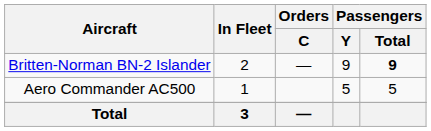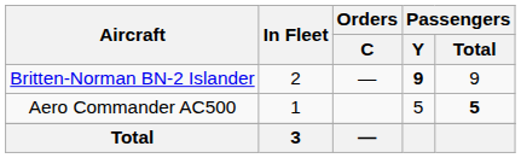Britten-Norman BN-2 Islander | Passengers / Y: normal -> bold
Britten-Norman BN-2 Islander | Passengers / Total: bold -> normal
Aero Commander AC500 | Passengers / Total: normal -> bold
